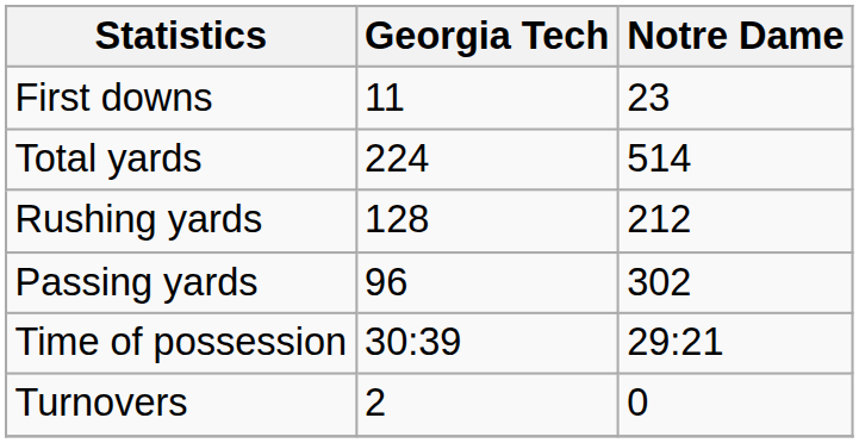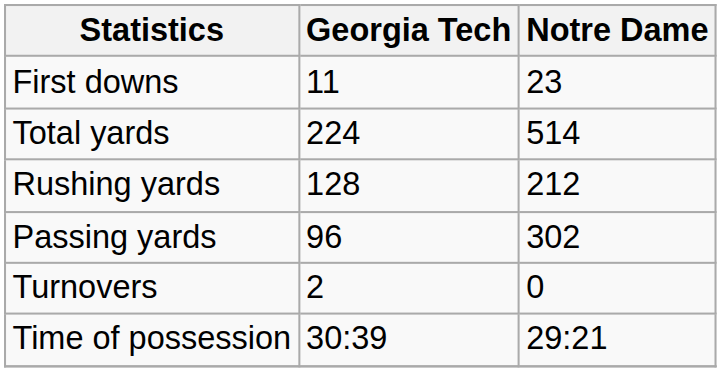rows swapped: Turnovers <-> Time of possession
